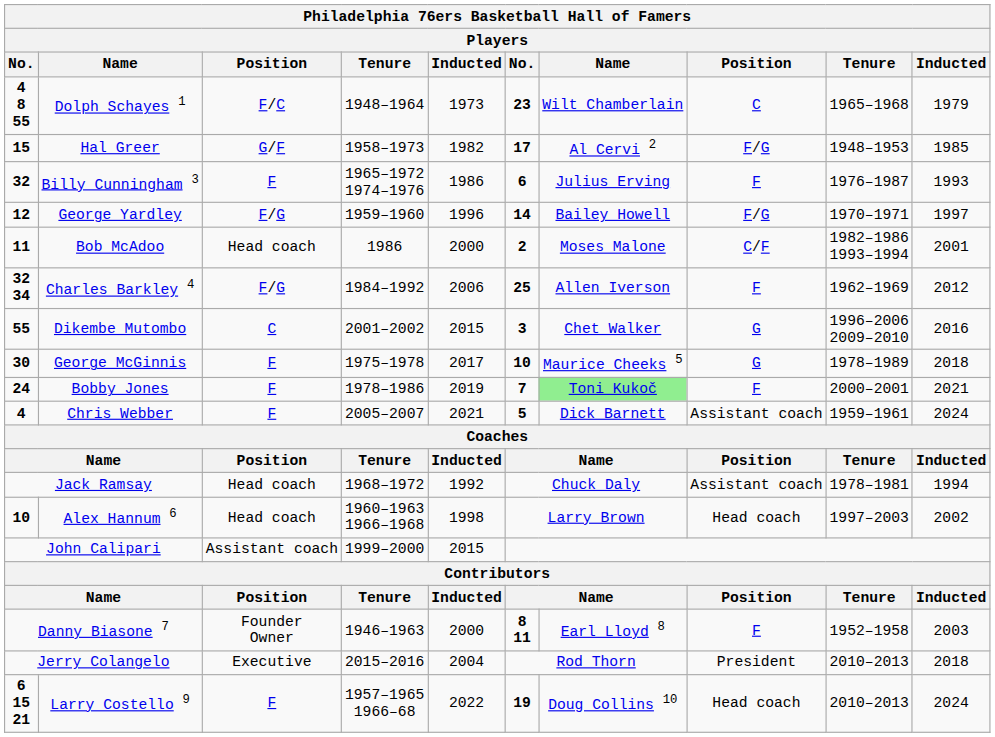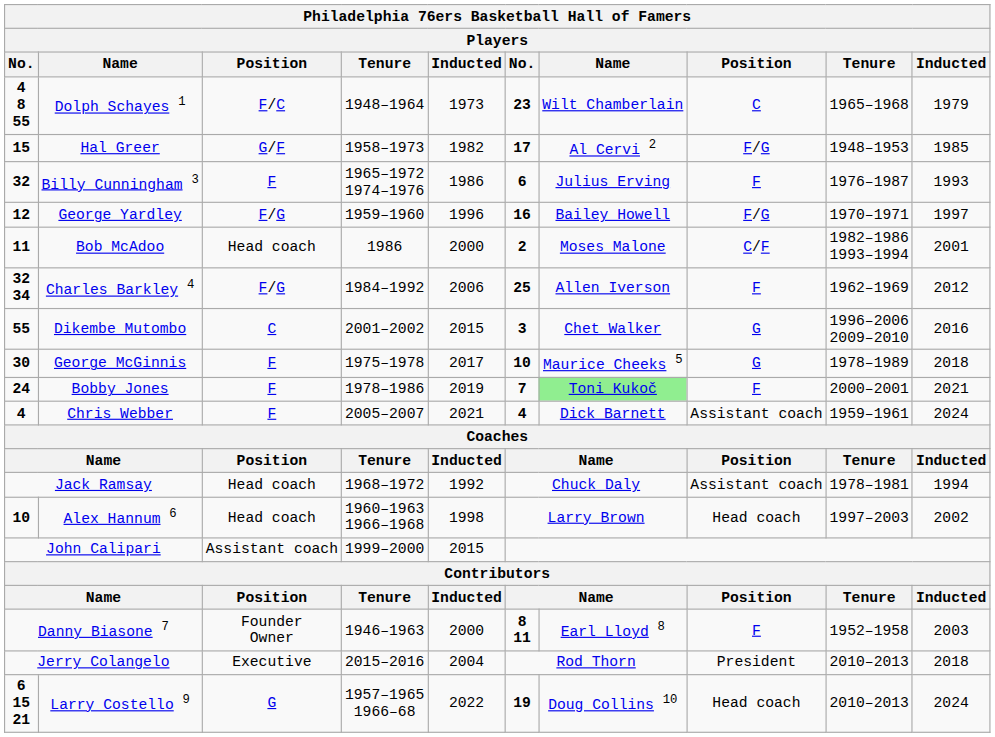George Yardley | column 6: 14 -> 16
Chris Webber | column 6: 5 -> 4
Larry Costello 9 | column 3: F -> G
